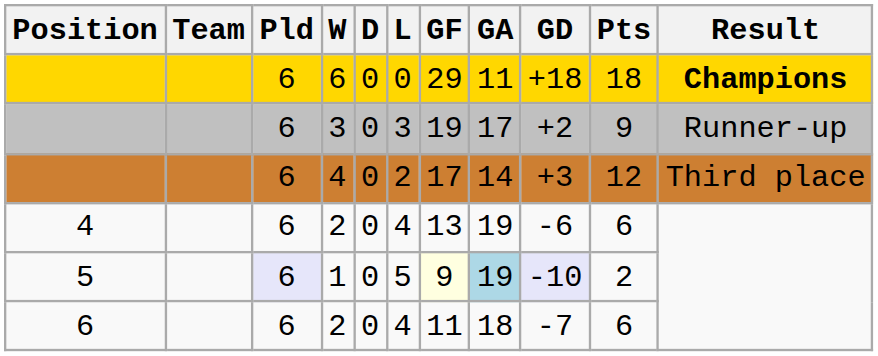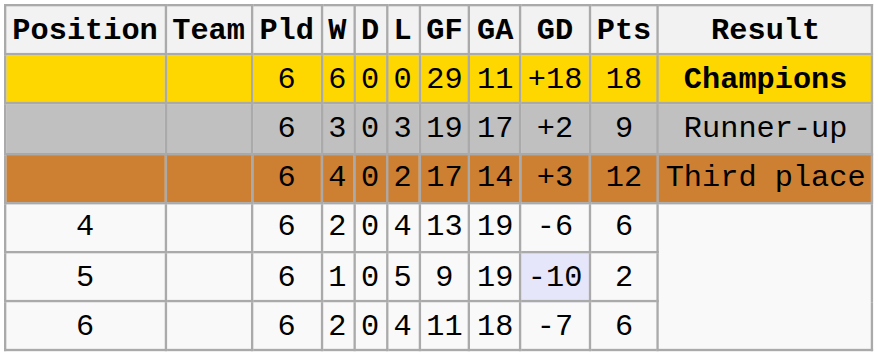1 | Pld: lavender background -> no background
1 | GF: lightyellow background -> no background
1 | GA: lightblue background -> no background
